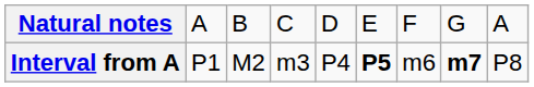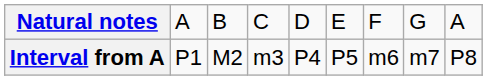Interval from A | column 6: bold -> normal
Interval from A | column 8: bold -> normal
